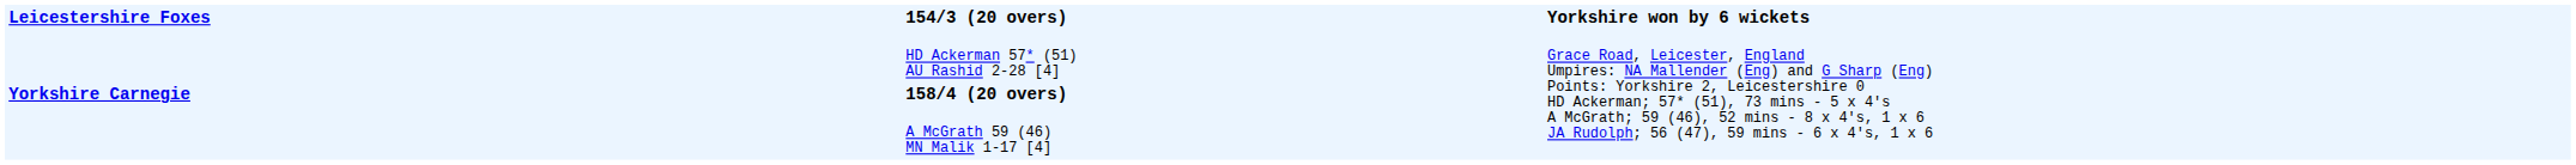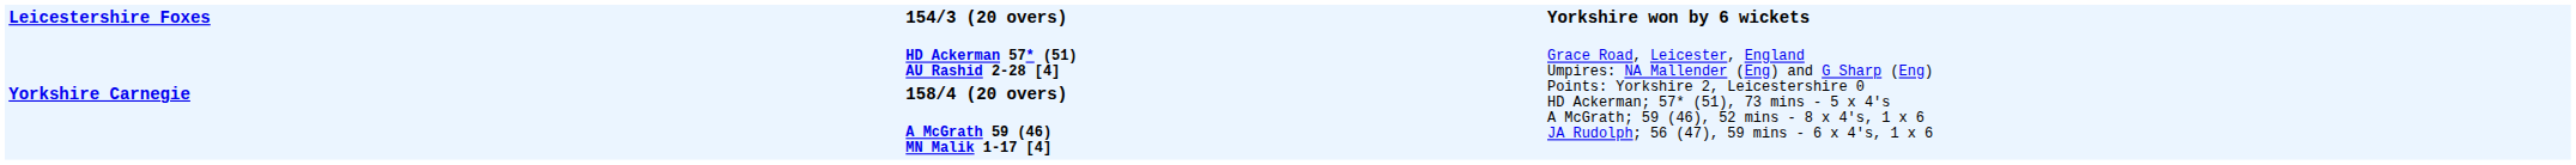HD Ackerman 57* (51) AU Rashid 2-28 [4] | 154/3 (20 overs): normal -> bold
A McGrath 59 (46) MN Malik 1-17 [4] | 154/3 (20 overs): normal -> bold
